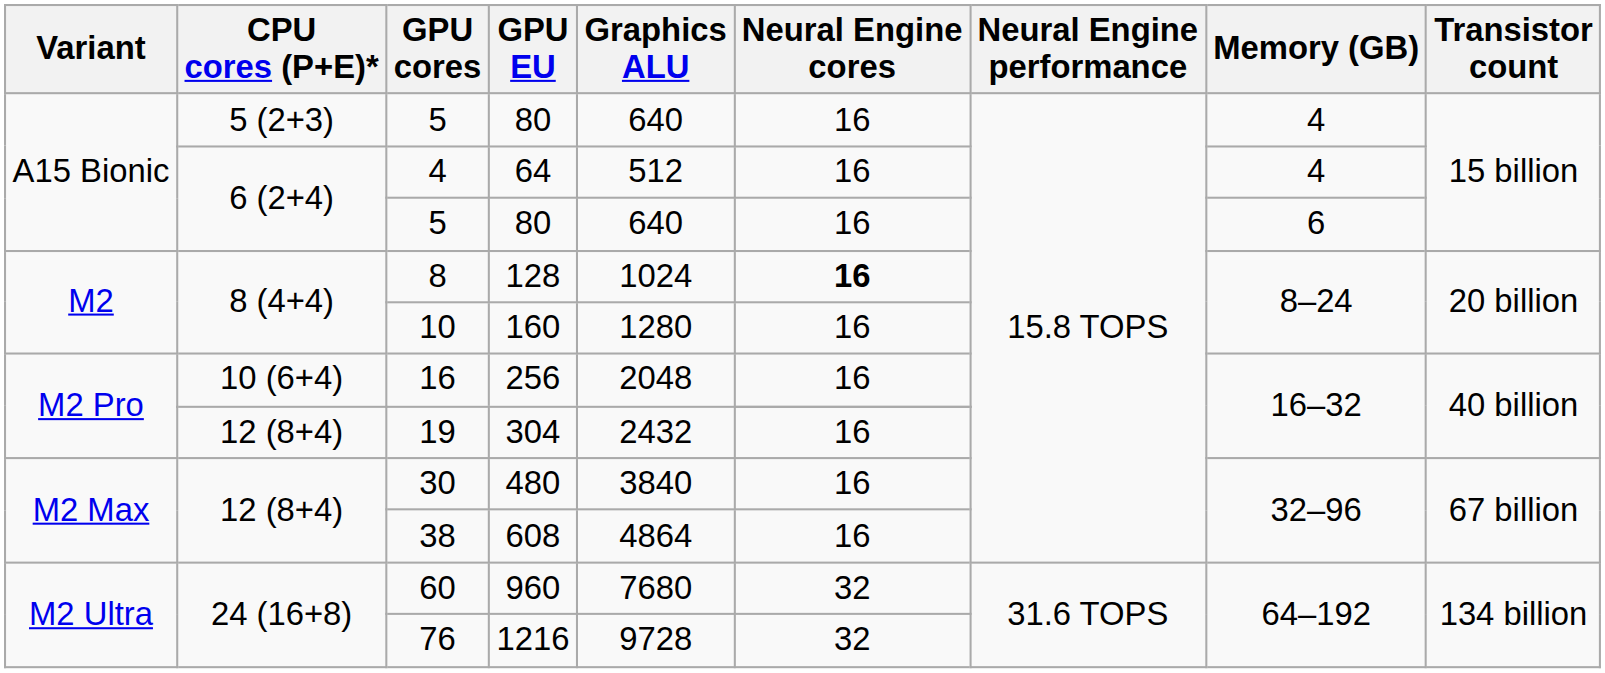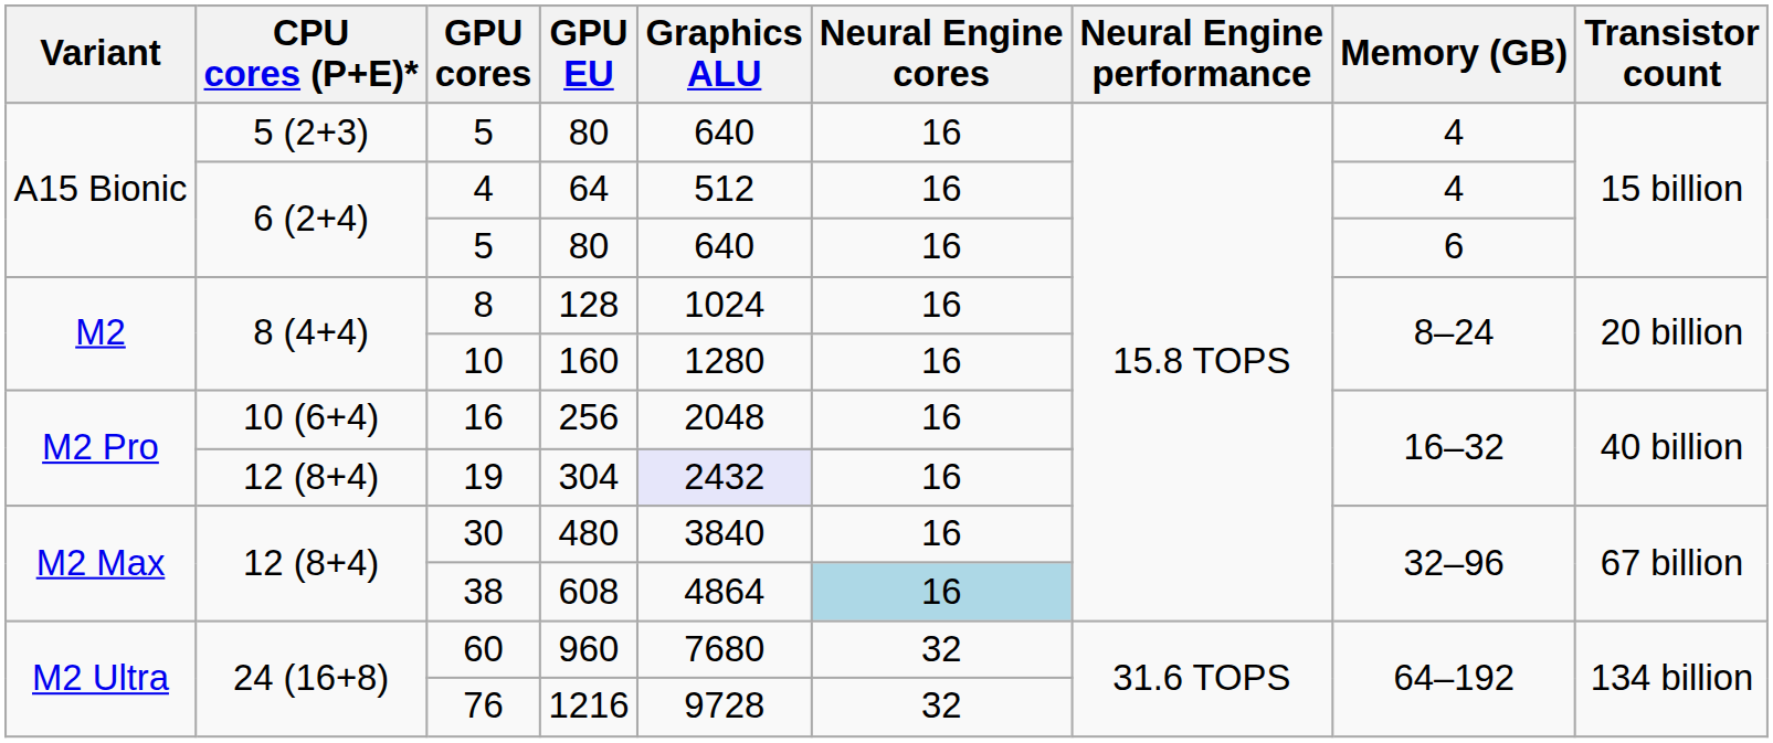8 | Neural Engine cores: bold -> normal
19 | Graphics ALU: no background -> lavender background
38 | Neural Engine cores: no background -> lightblue background
